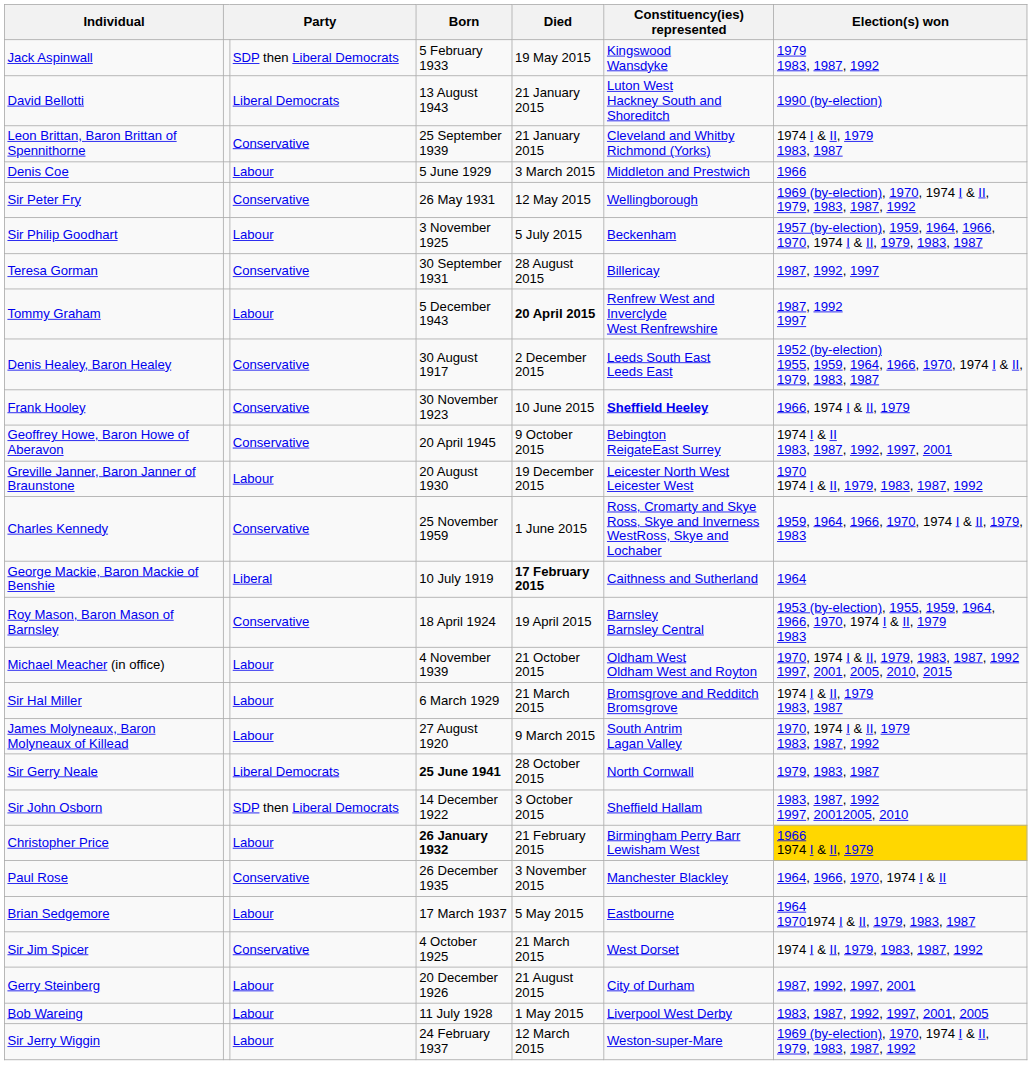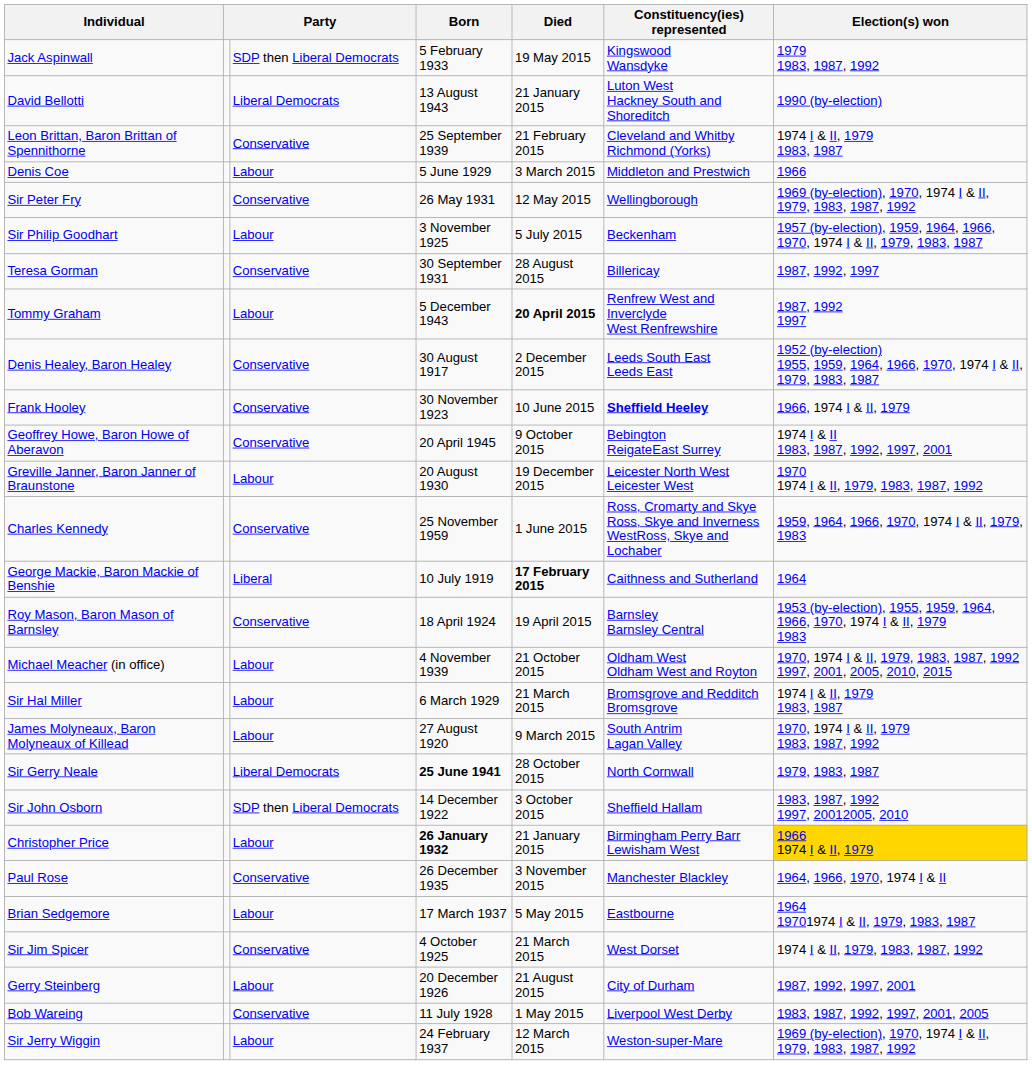Leon Brittan, Baron Brittan of Spennithorne | Died: 21 January 2015 -> 21 February 2015
Christopher Price | Died: 21 February 2015 -> 21 January 2015
Bob Wareing | column 3: Labour -> Conservative
